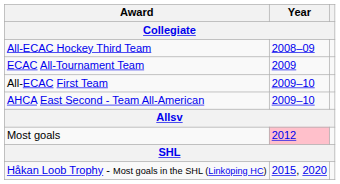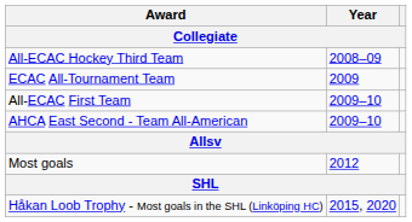Most goals | Year: pink background -> no background
